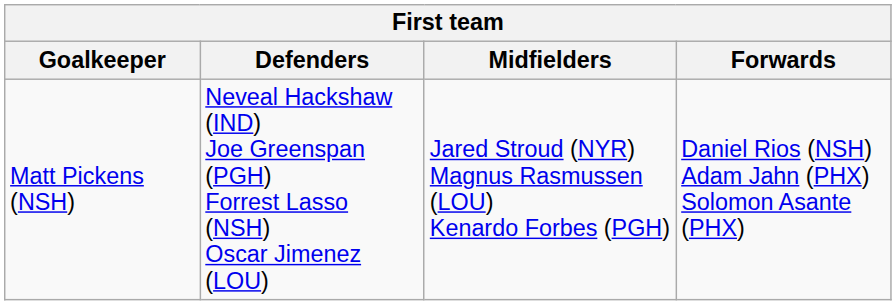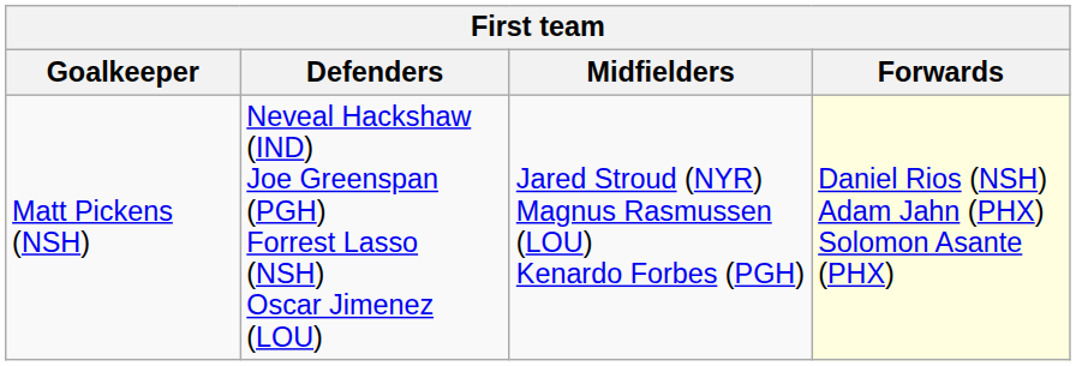Matt Pickens (NSH) | Forwards: no background -> lightyellow background
